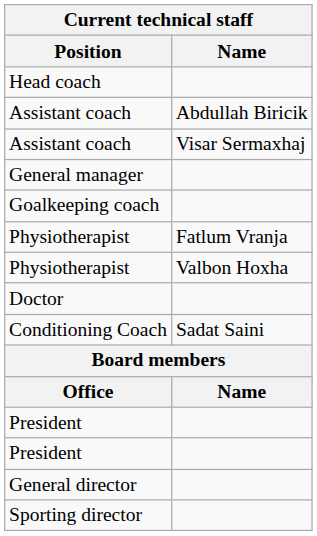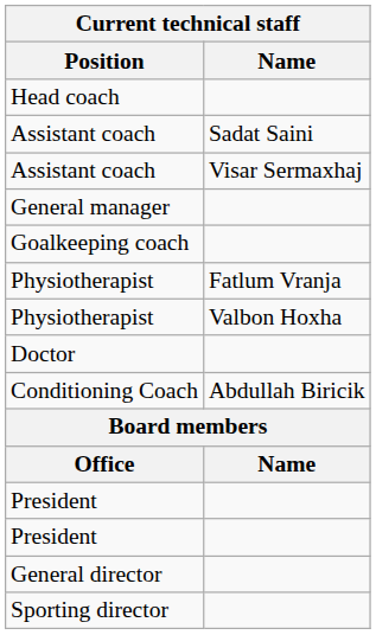row 4 | Name: Abdullah Biricik -> Sadat Saini
row 11 | Name: Sadat Saini -> Abdullah Biricik
